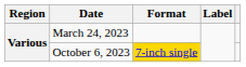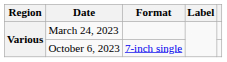October 6, 2023 | Format: gold background -> no background
